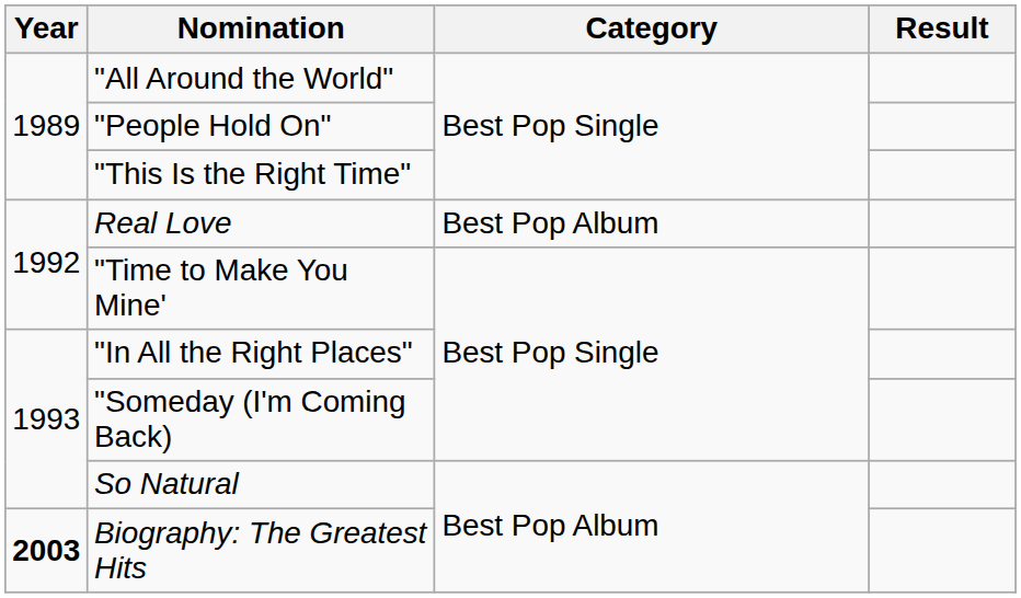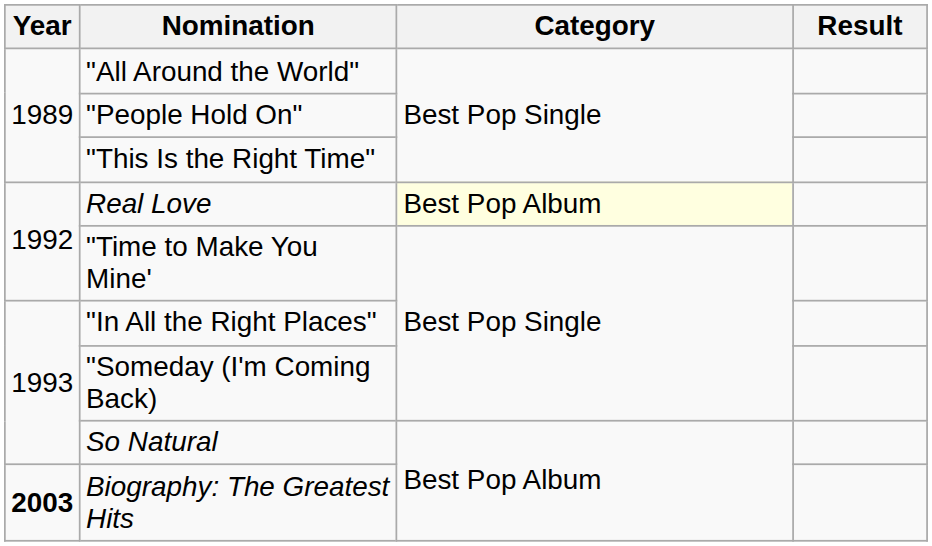Real Love | Category: no background -> lightyellow background
